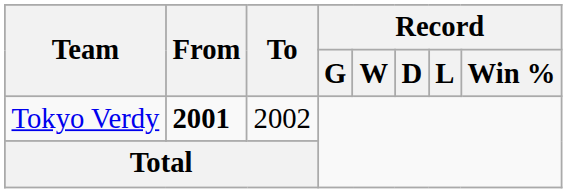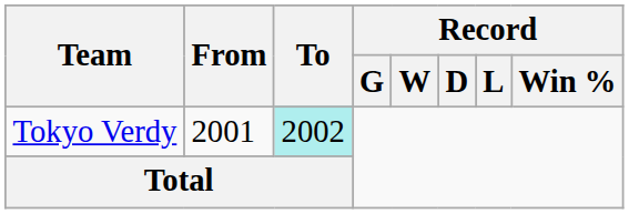Tokyo Verdy | From: bold -> normal
Tokyo Verdy | To: no background -> paleturquoise background
